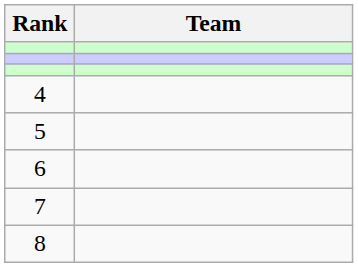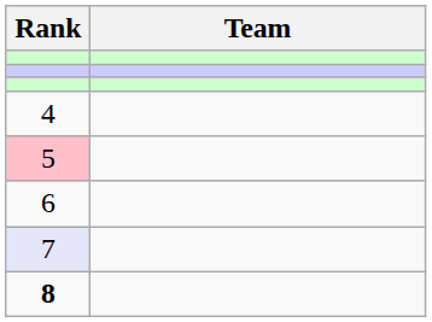row 6 | Rank: no background -> pink background
row 8 | Rank: no background -> lavender background
row 9 | Rank: normal -> bold
